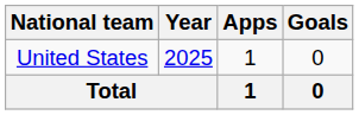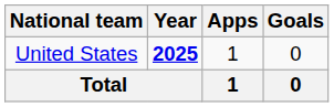United States | Year: normal -> bold
